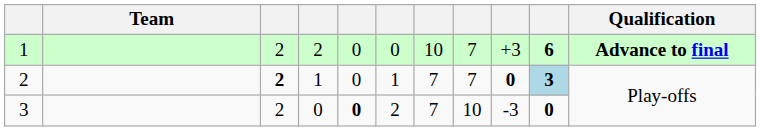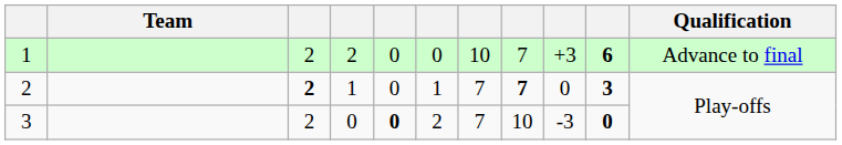row 2 | Qualification: bold -> normal
row 3 | column 8: normal -> bold
row 3 | column 9: bold -> normal
row 3 | column 10: lightblue background -> no background
